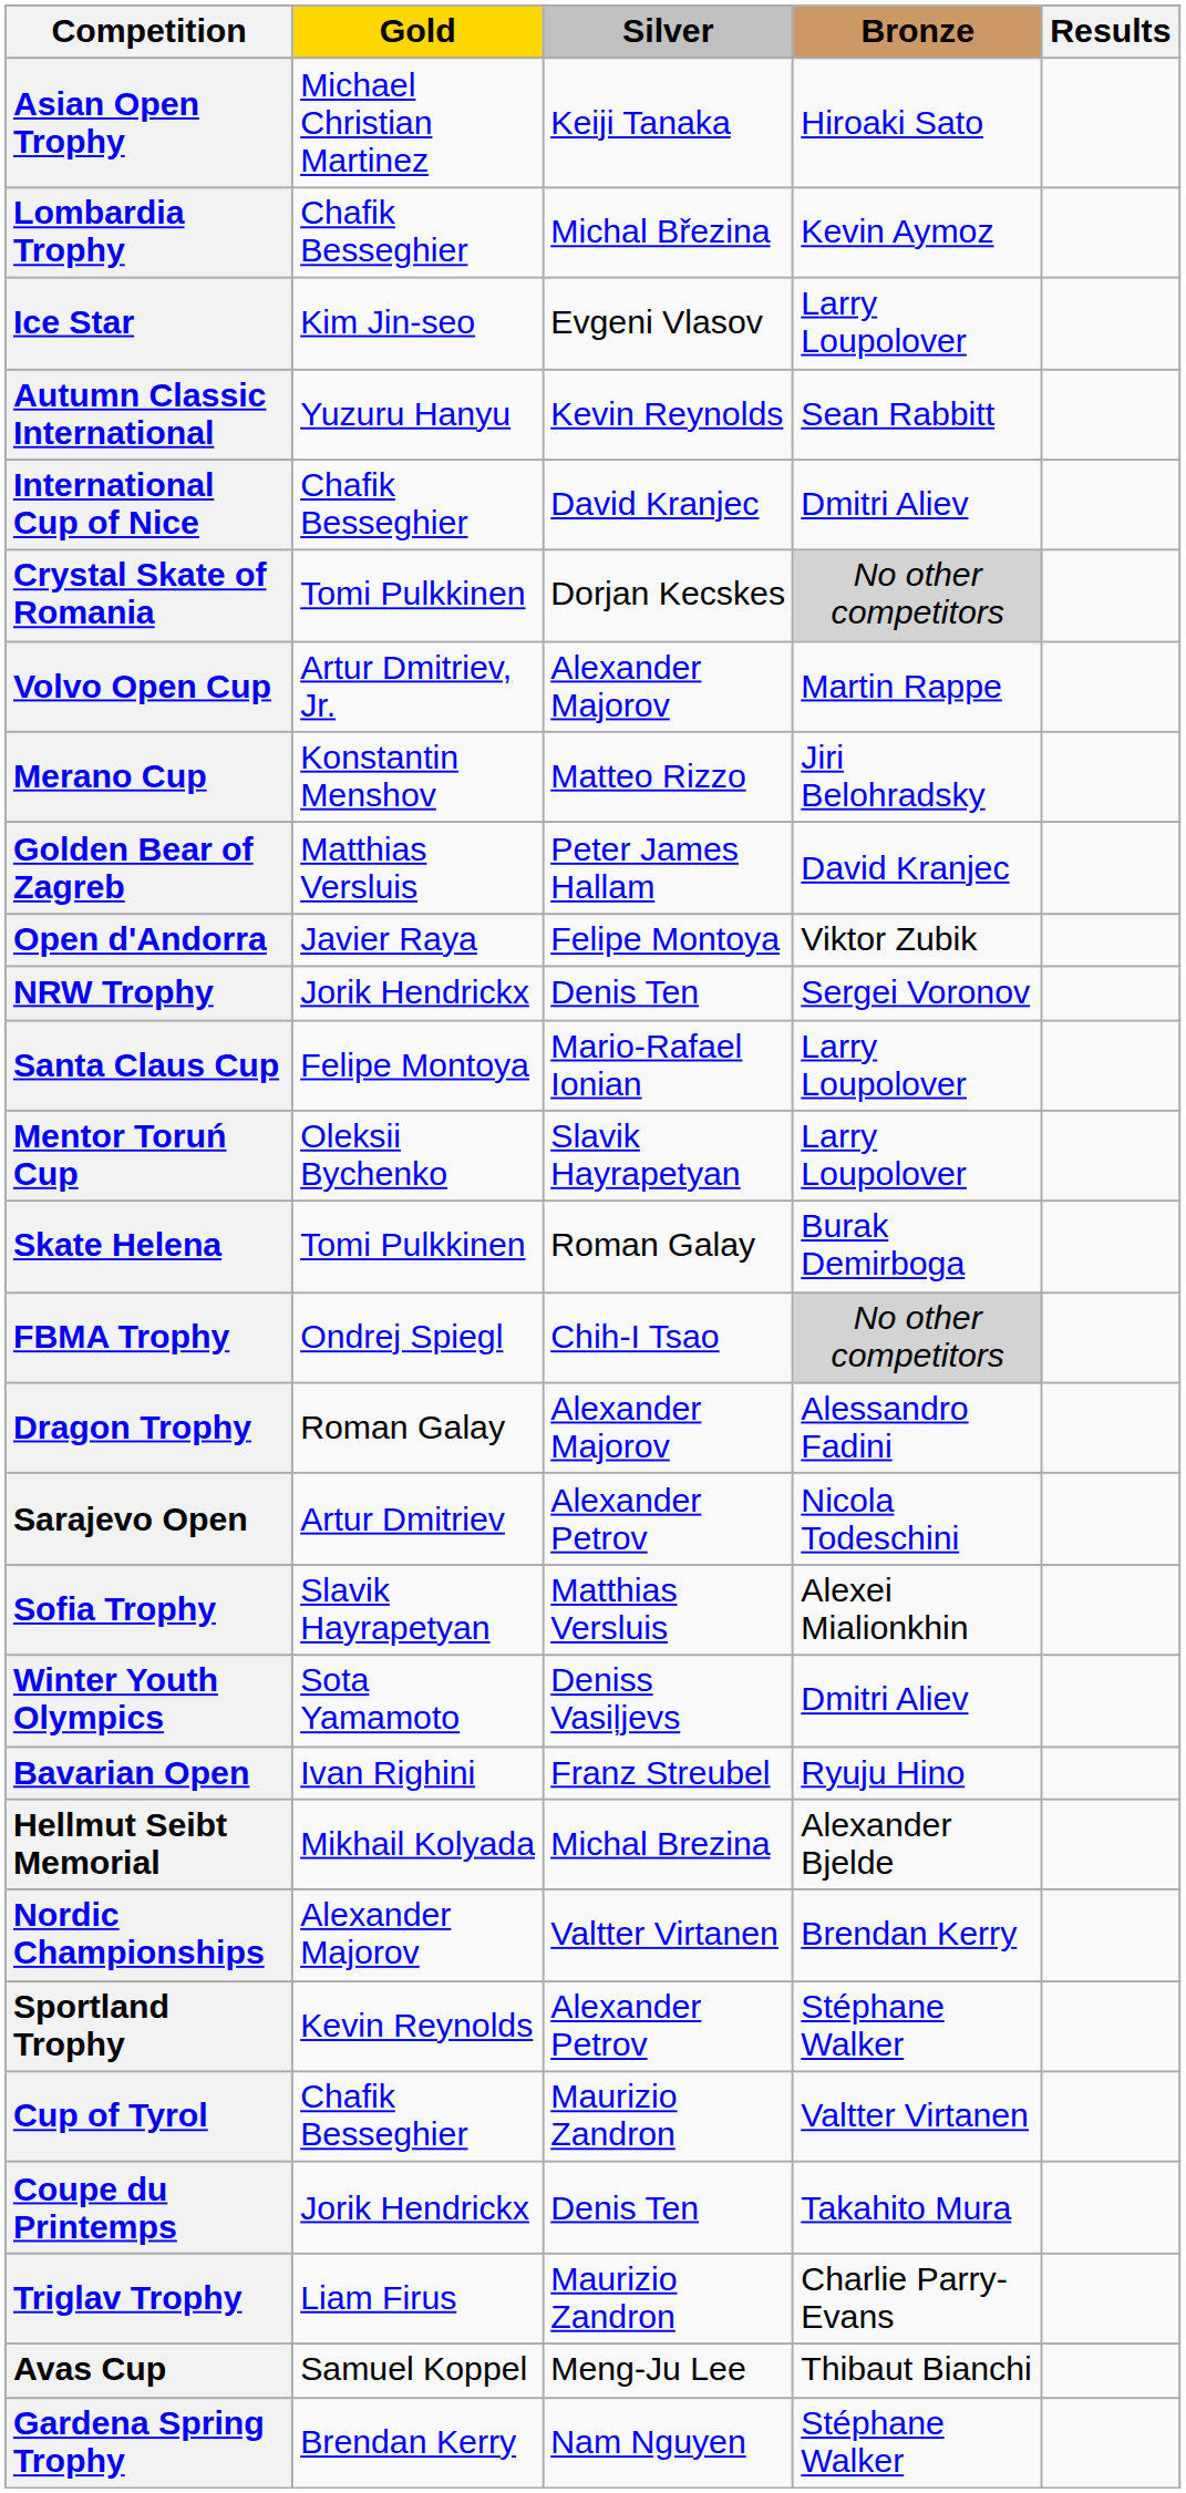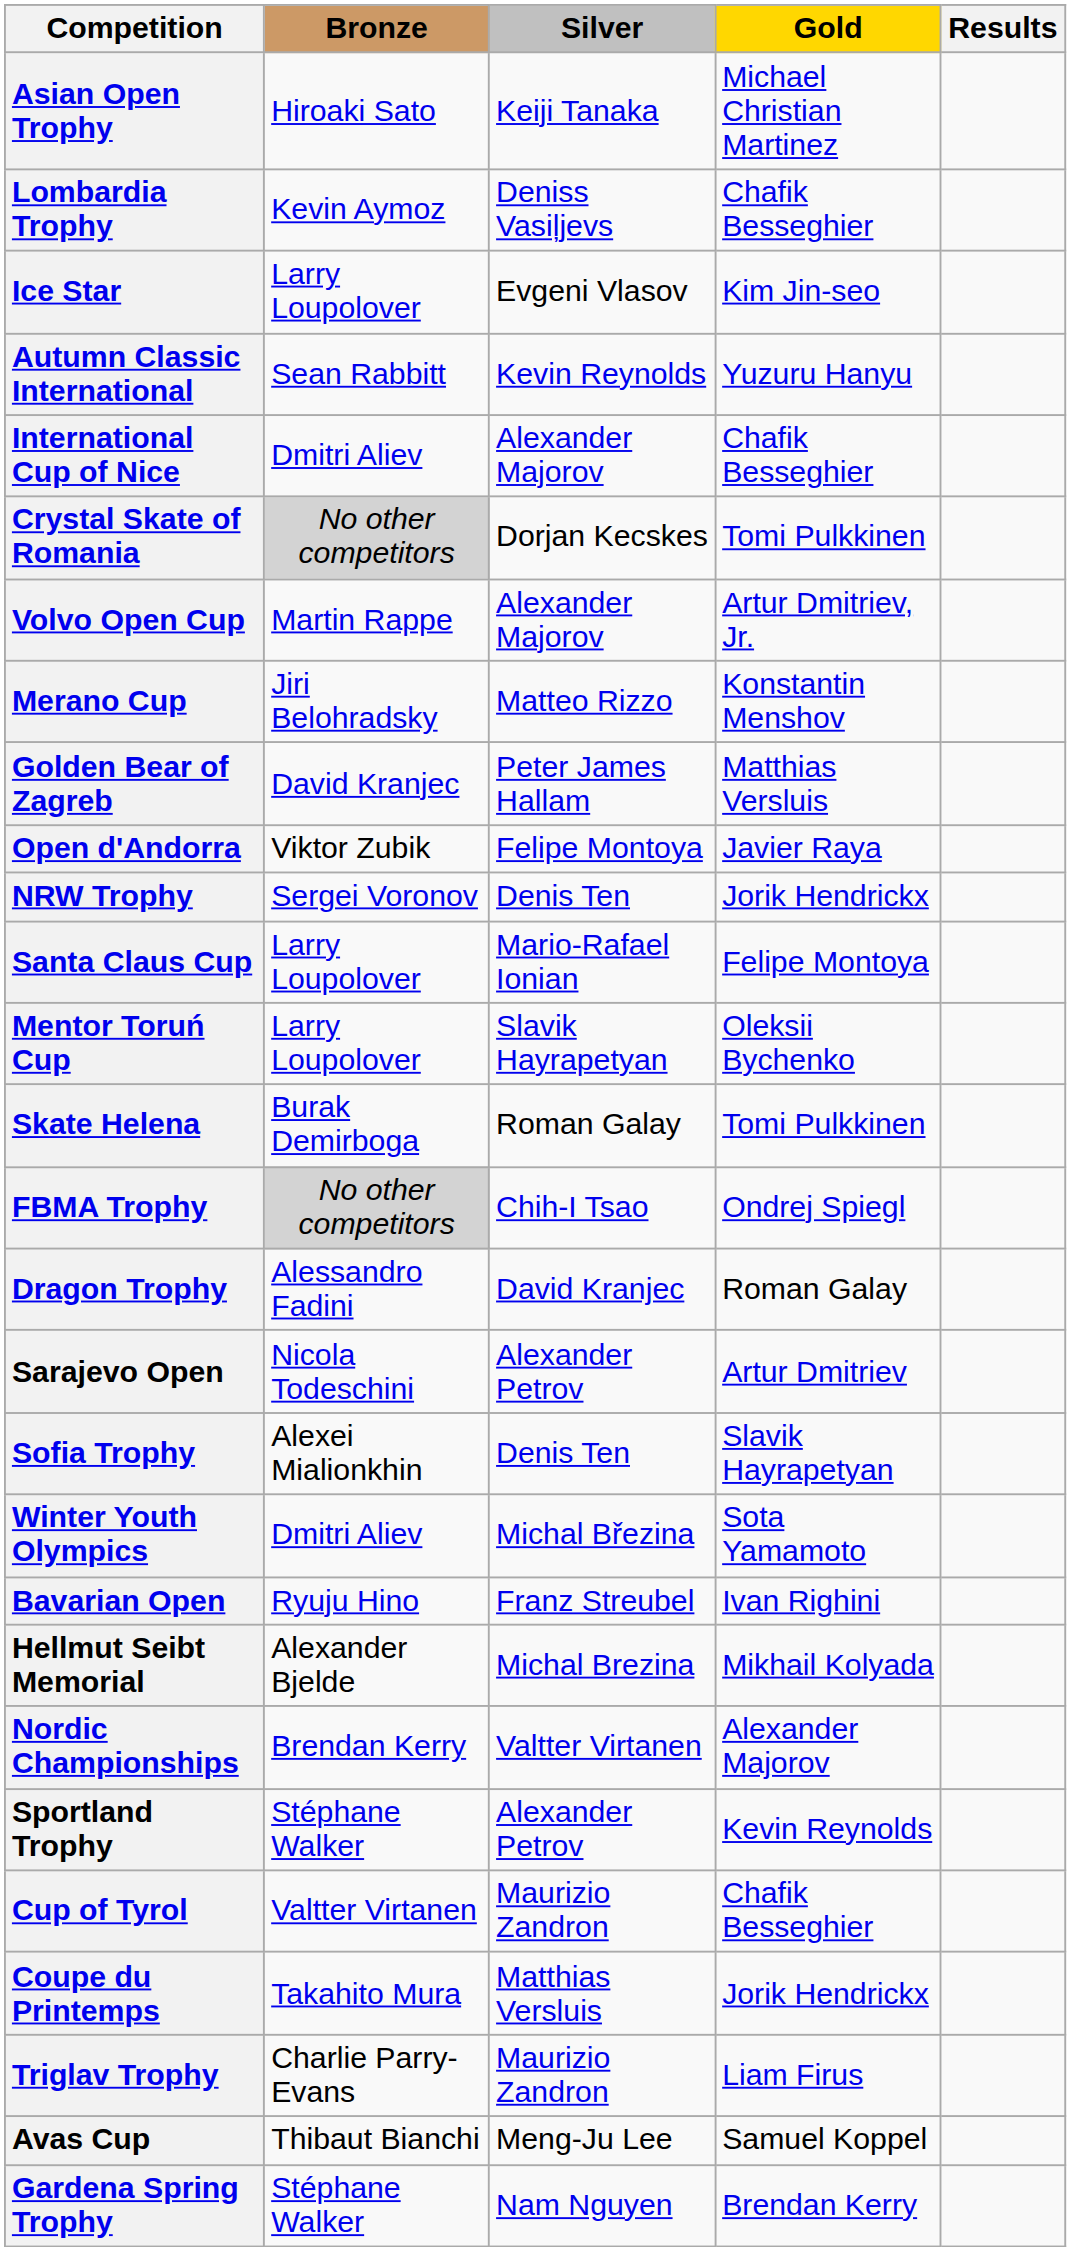columns swapped: Gold <-> Bronze
Lombardia Trophy | Silver: Michal Březina -> Deniss Vasiļjevs
International Cup of Nice | Silver: David Kranjec -> Alexander Majorov
Dragon Trophy | Silver: Alexander Majorov -> David Kranjec
Sofia Trophy | Silver: Matthias Versluis -> Denis Ten
Winter Youth Olympics | Silver: Deniss Vasiļjevs -> Michal Březina
Coupe du Printemps | Silver: Denis Ten -> Matthias Versluis
